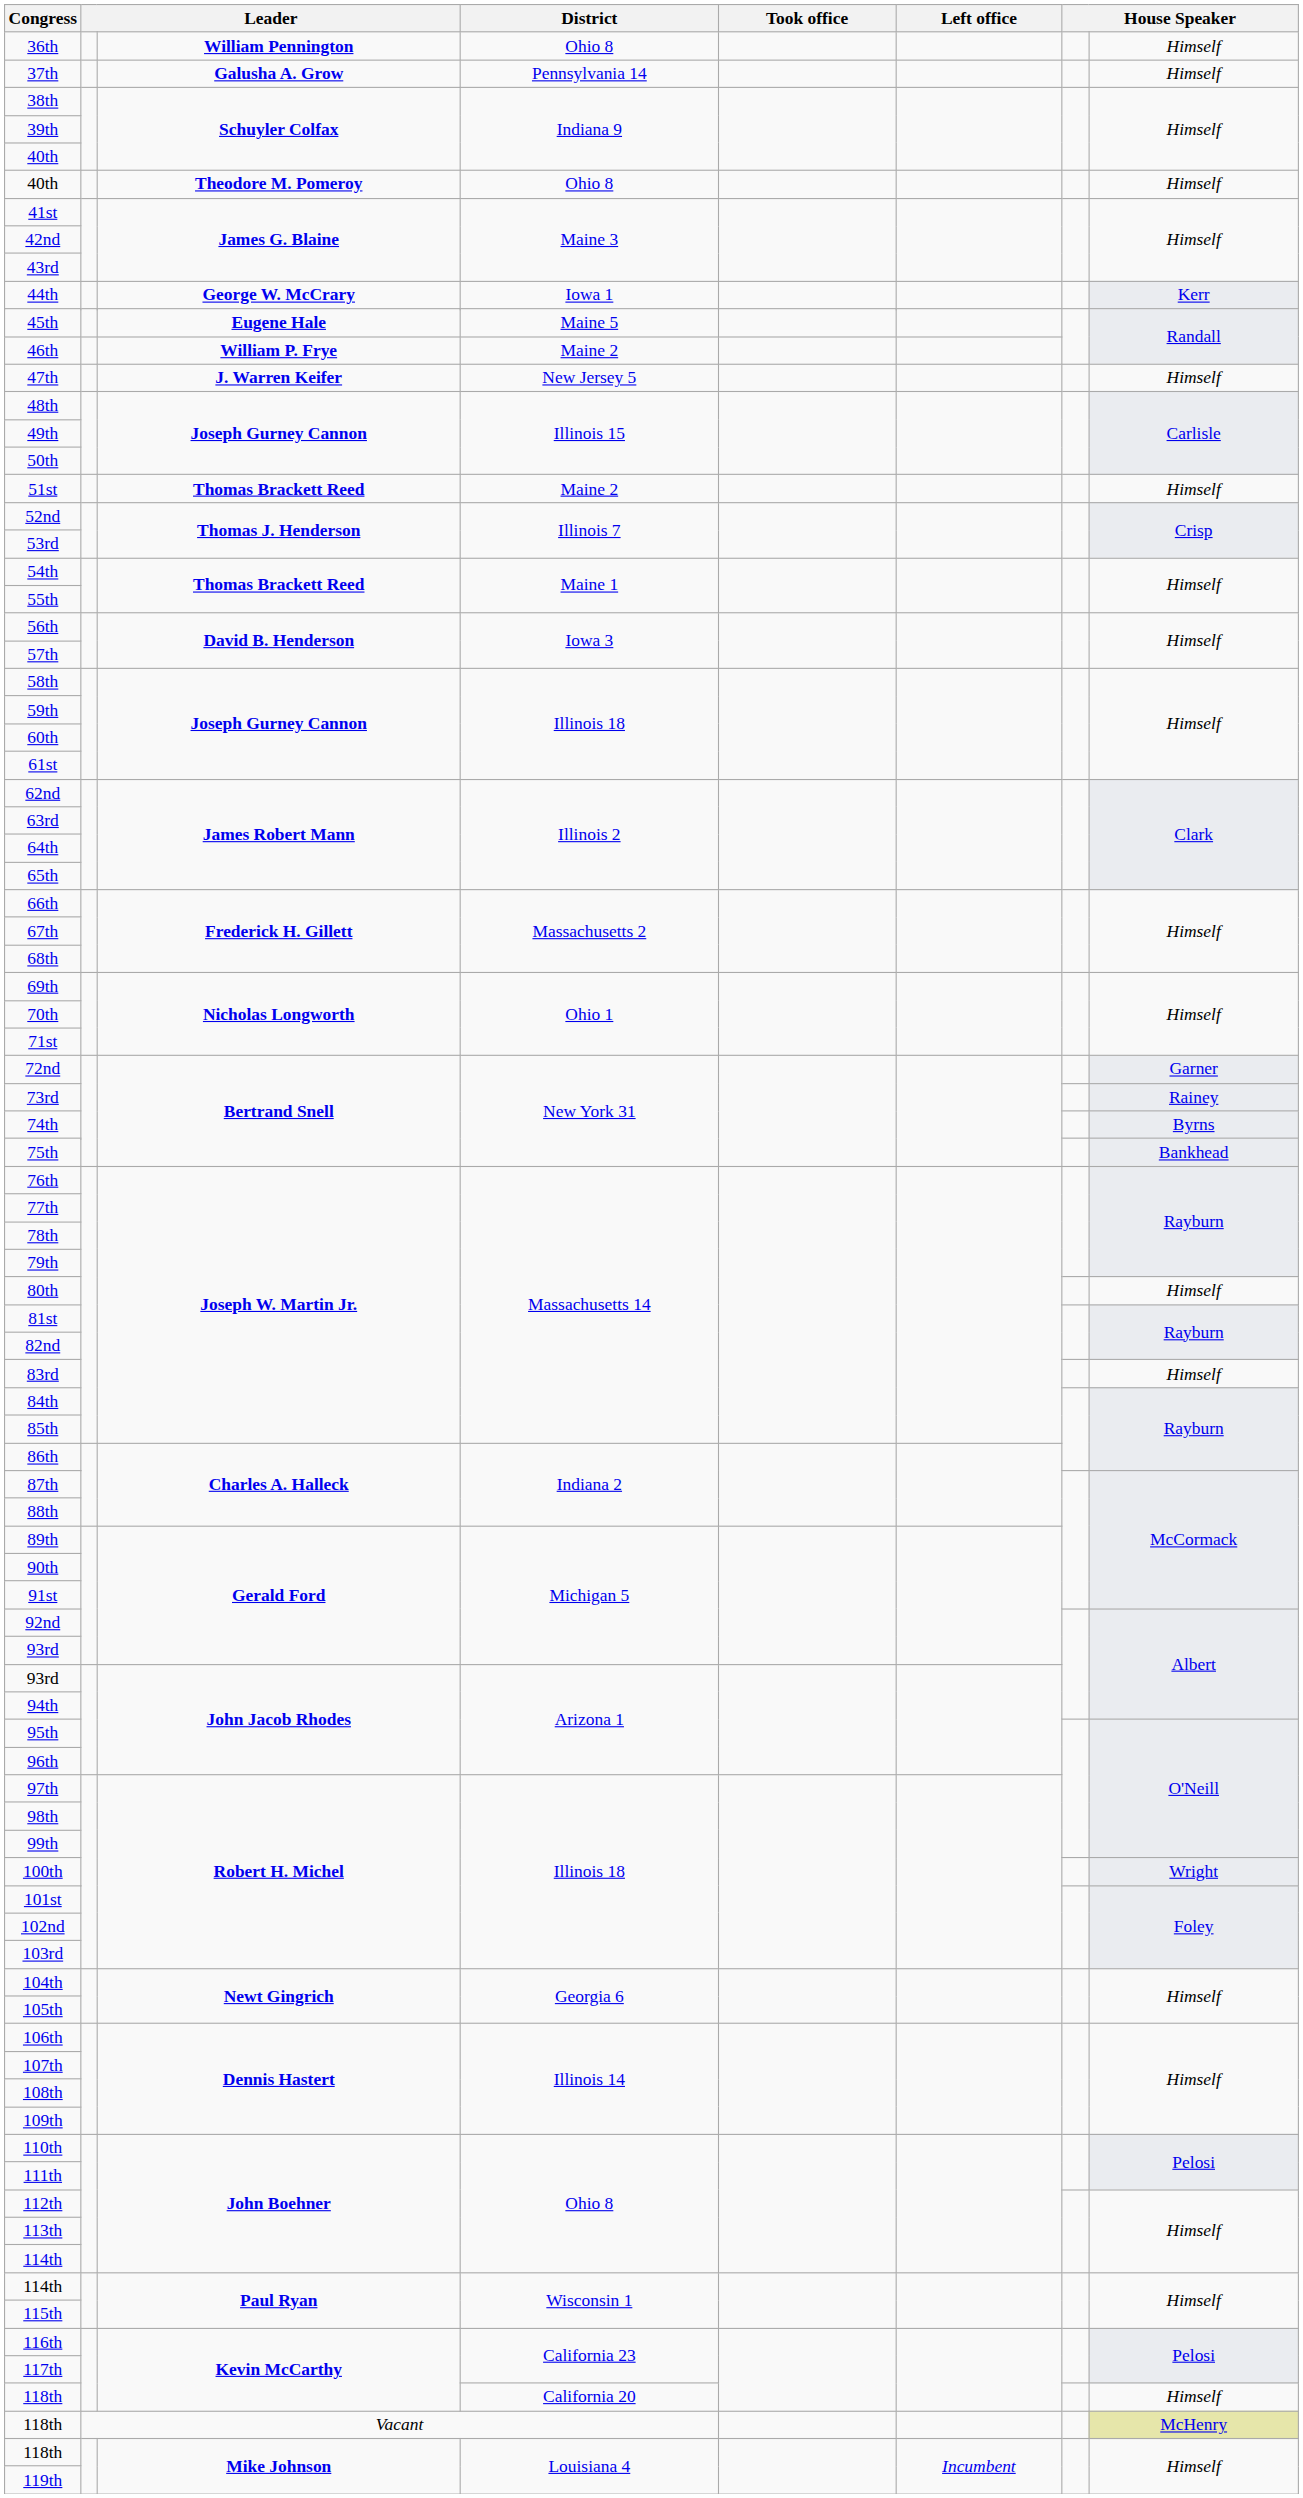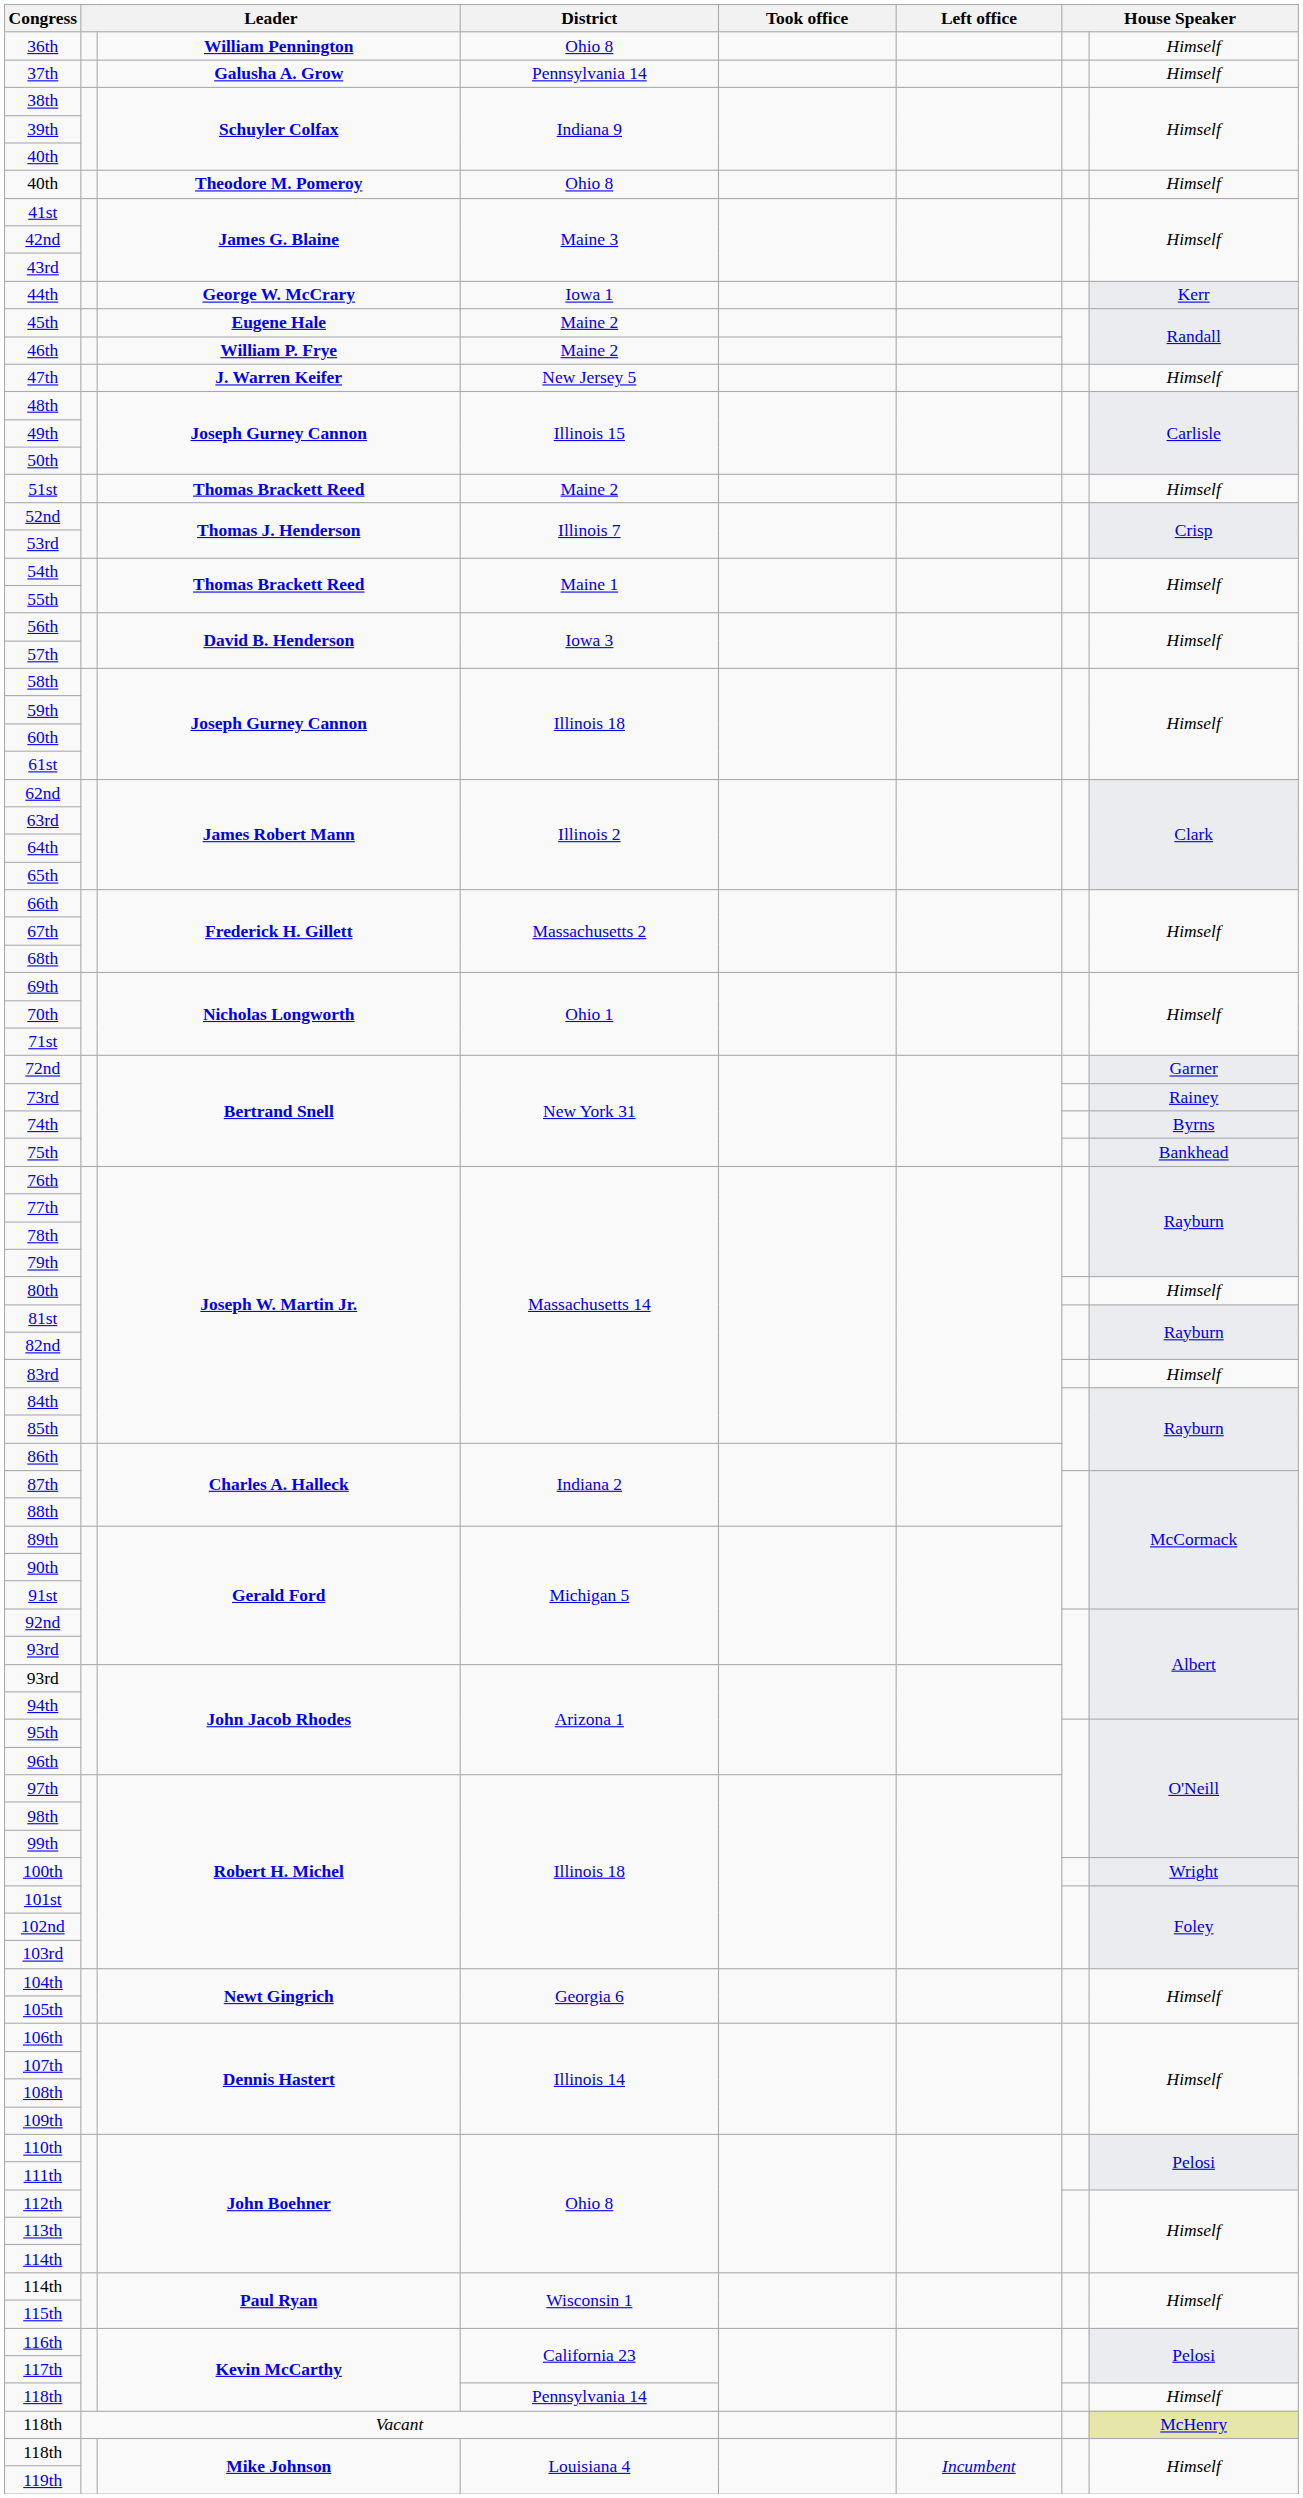45th | District: Maine 5 -> Maine 2
118th / Kevin McCarthy | District: California 20 -> Pennsylvania 14
